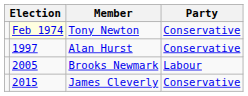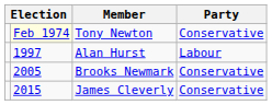Alan Hurst | Party: Conservative -> Labour
Brooks Newmark | Party: Labour -> Conservative
